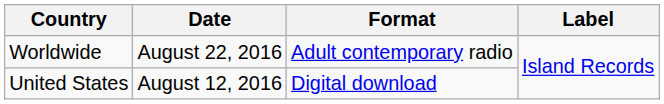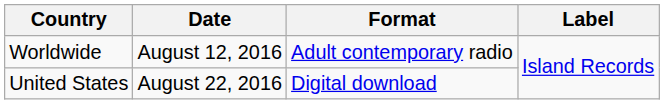Worldwide | Date: August 22, 2016 -> August 12, 2016
United States | Date: August 12, 2016 -> August 22, 2016
